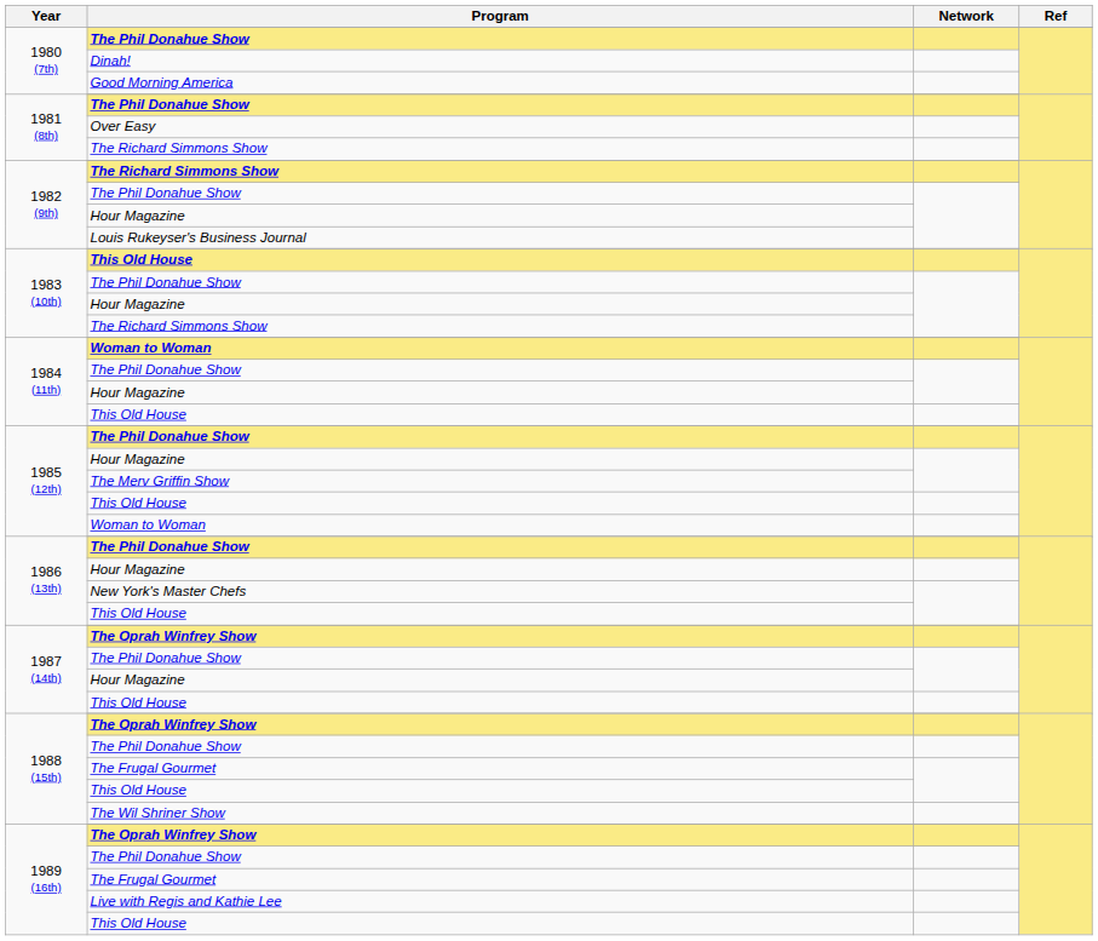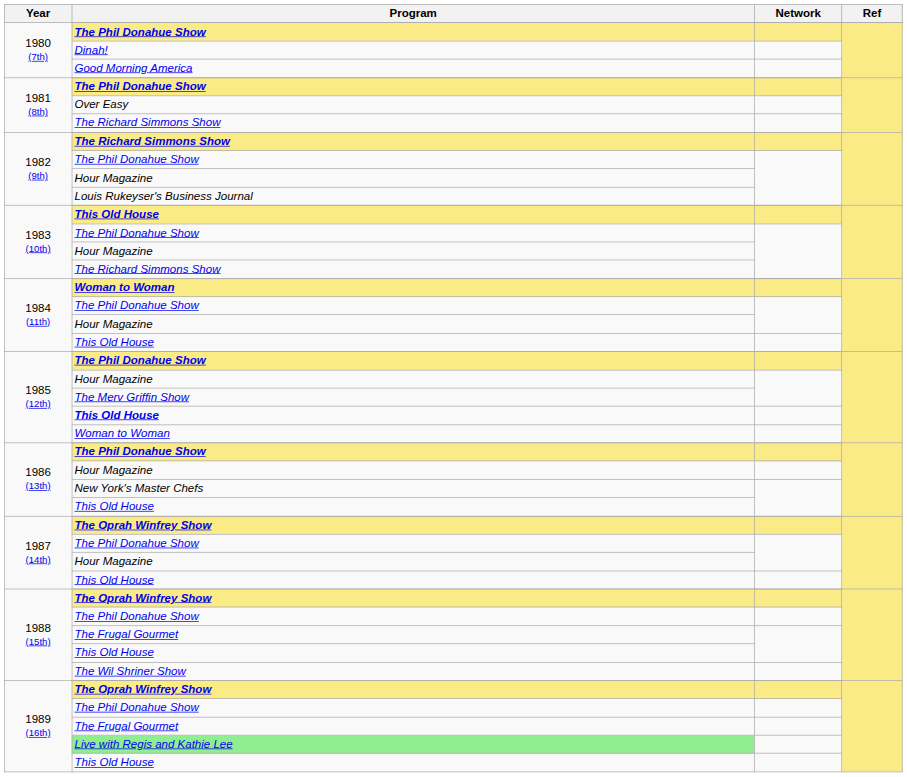1985 (12th) / This Old House | Program: normal -> bold
Live with Regis and Kathie Lee | Program: no background -> lightgreen background
